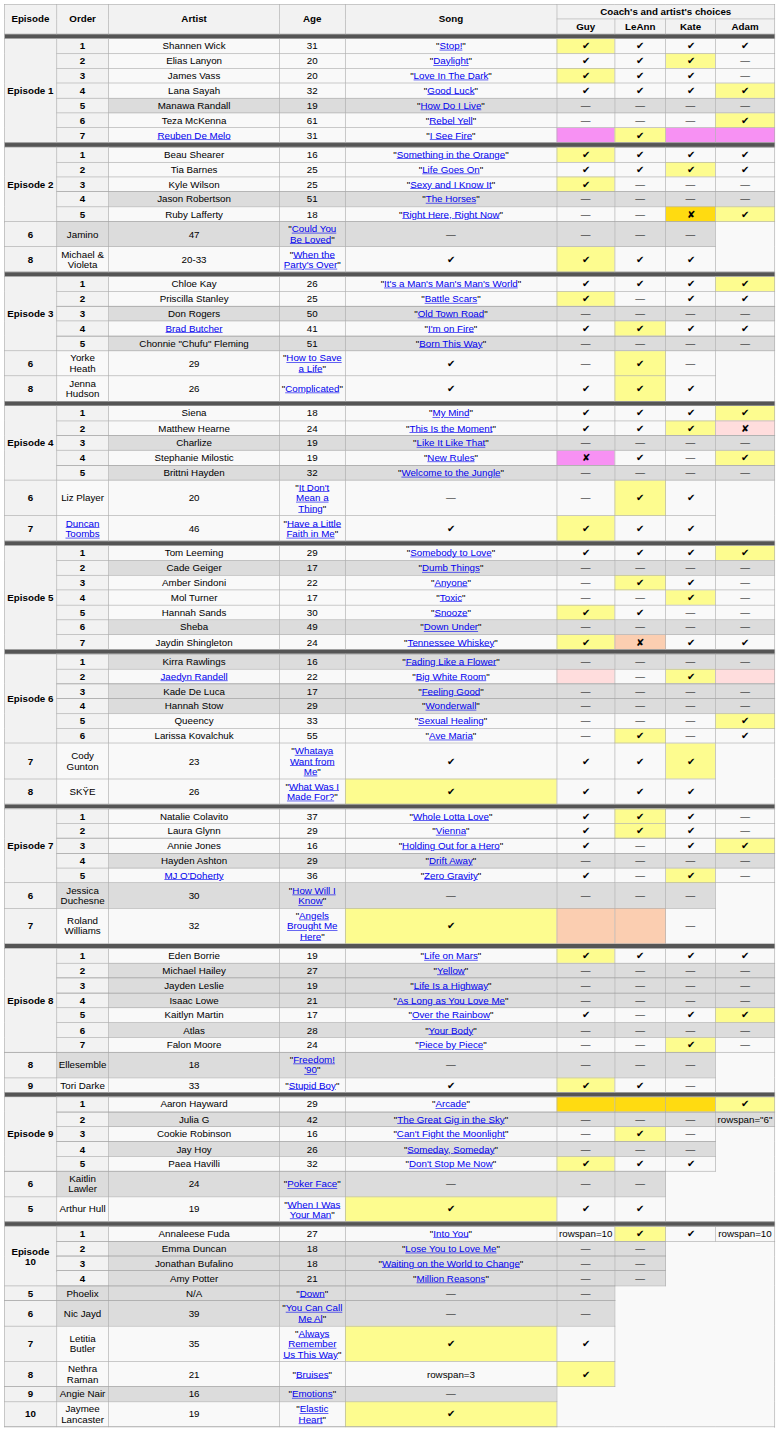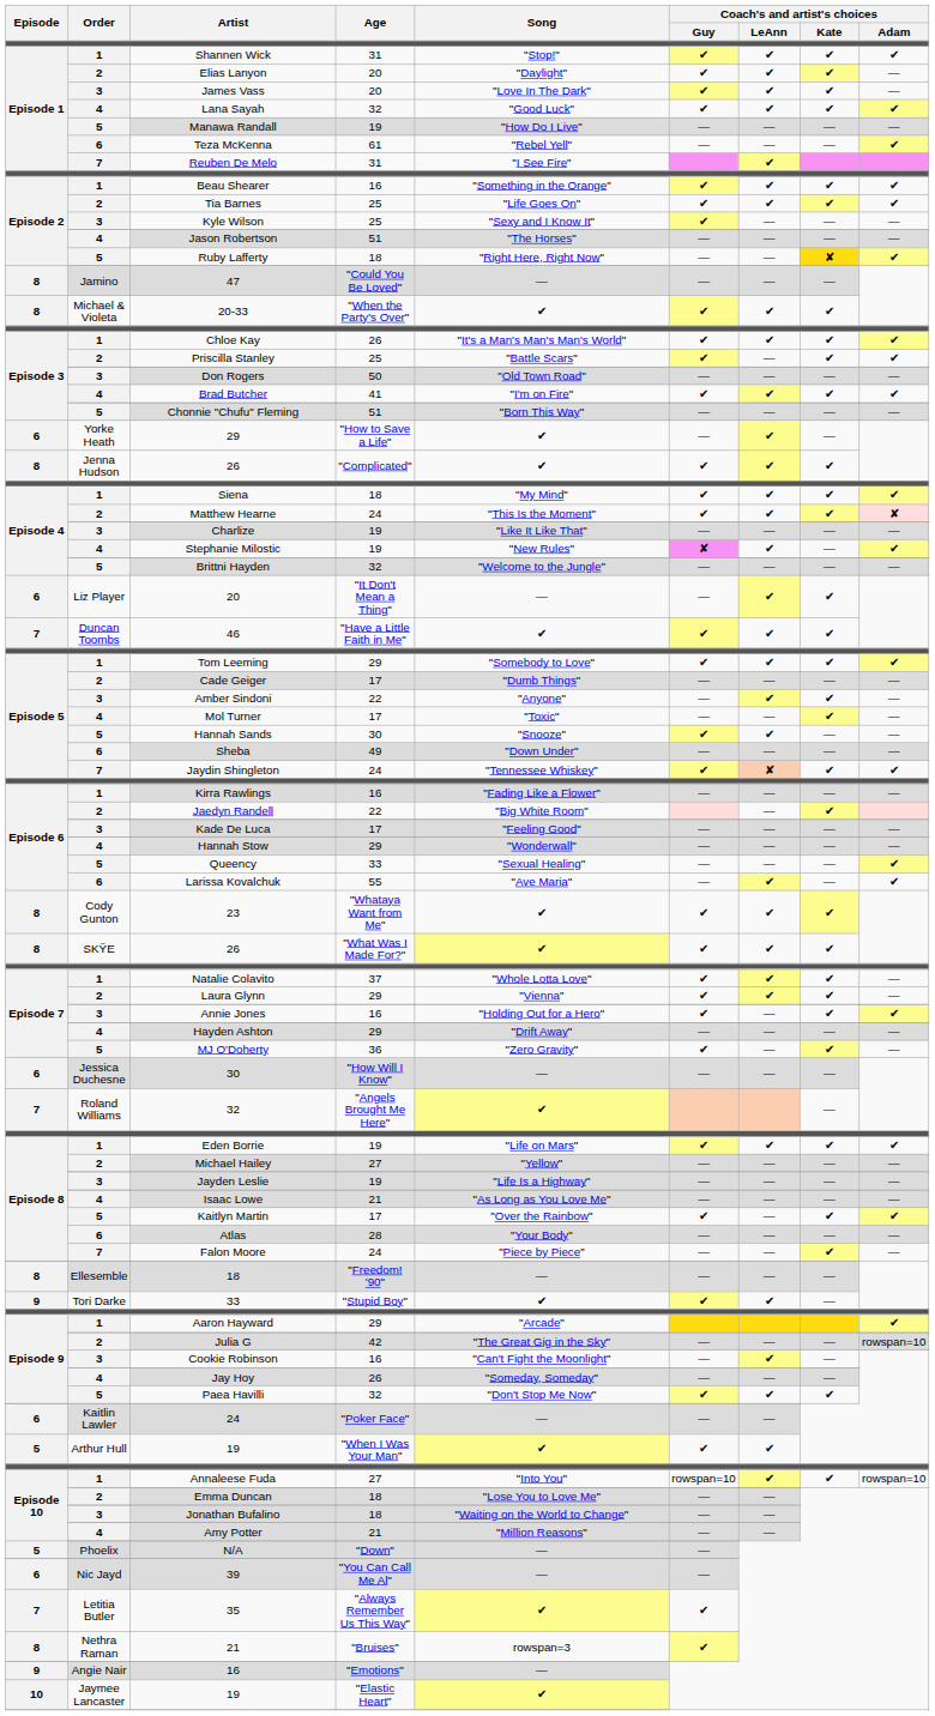47 | Episode: 6 -> 8
23 | Episode: 7 -> 8
Julia G | Coach's and artist's choices / Adam: rowspan="6" -> rowspan=10
